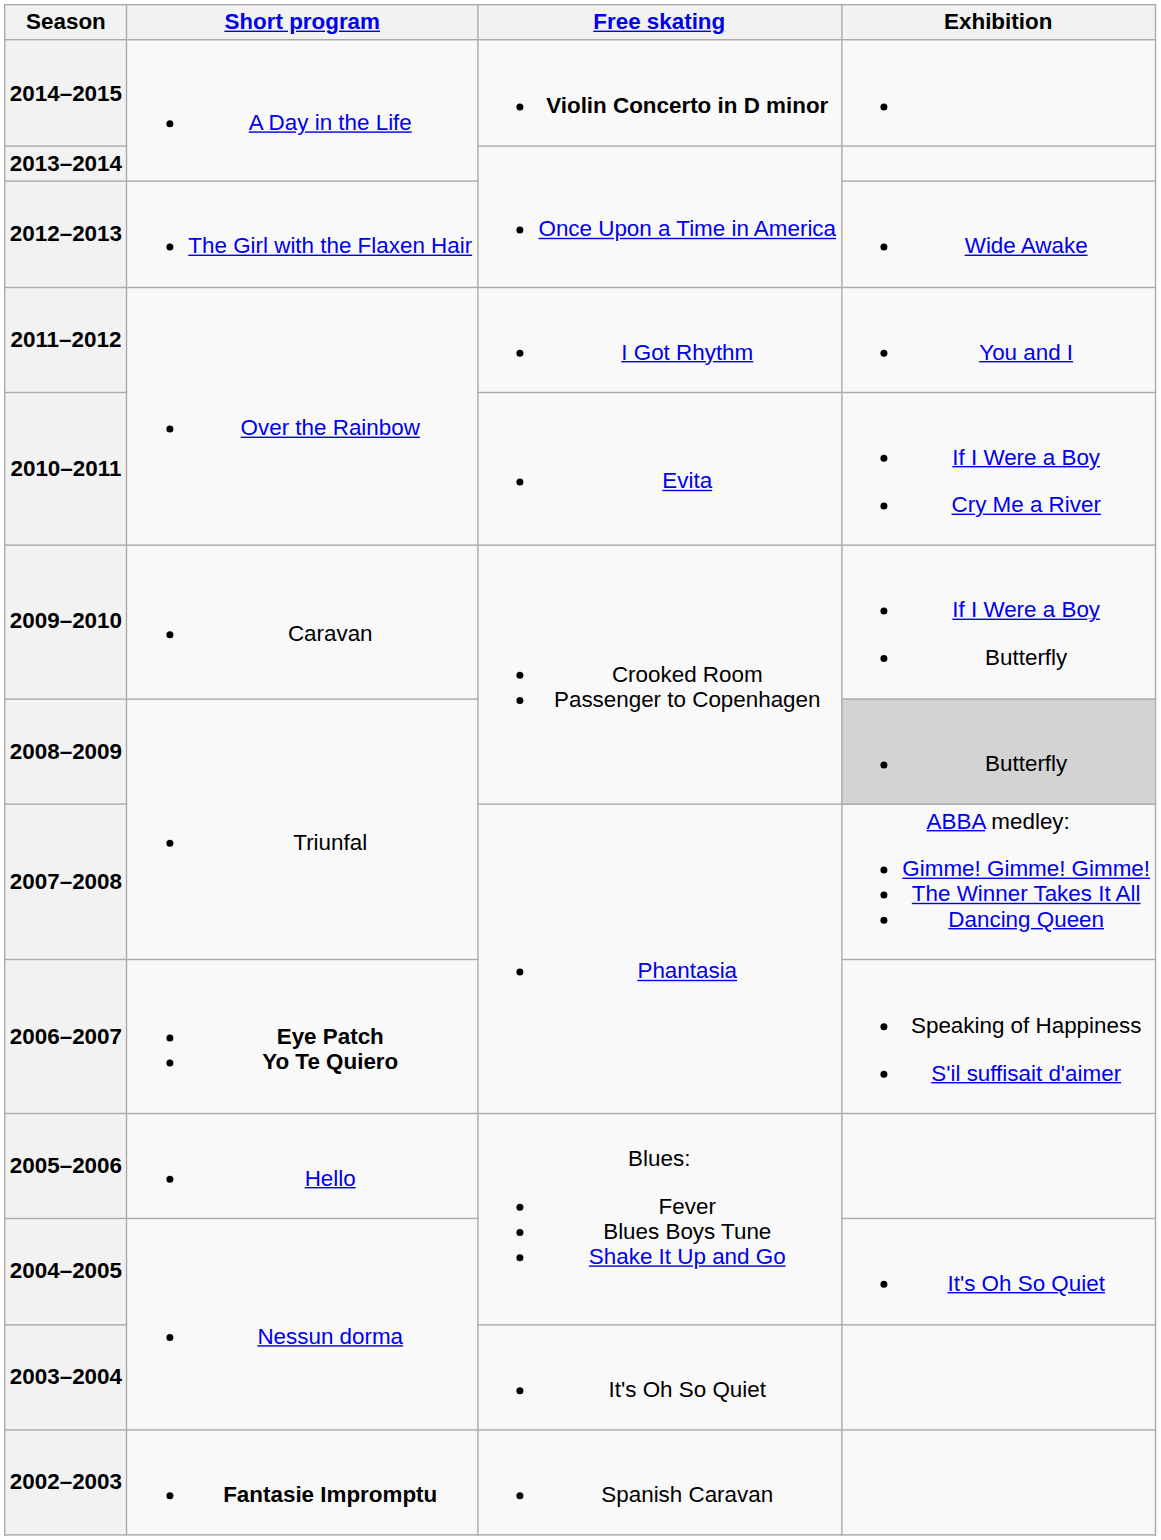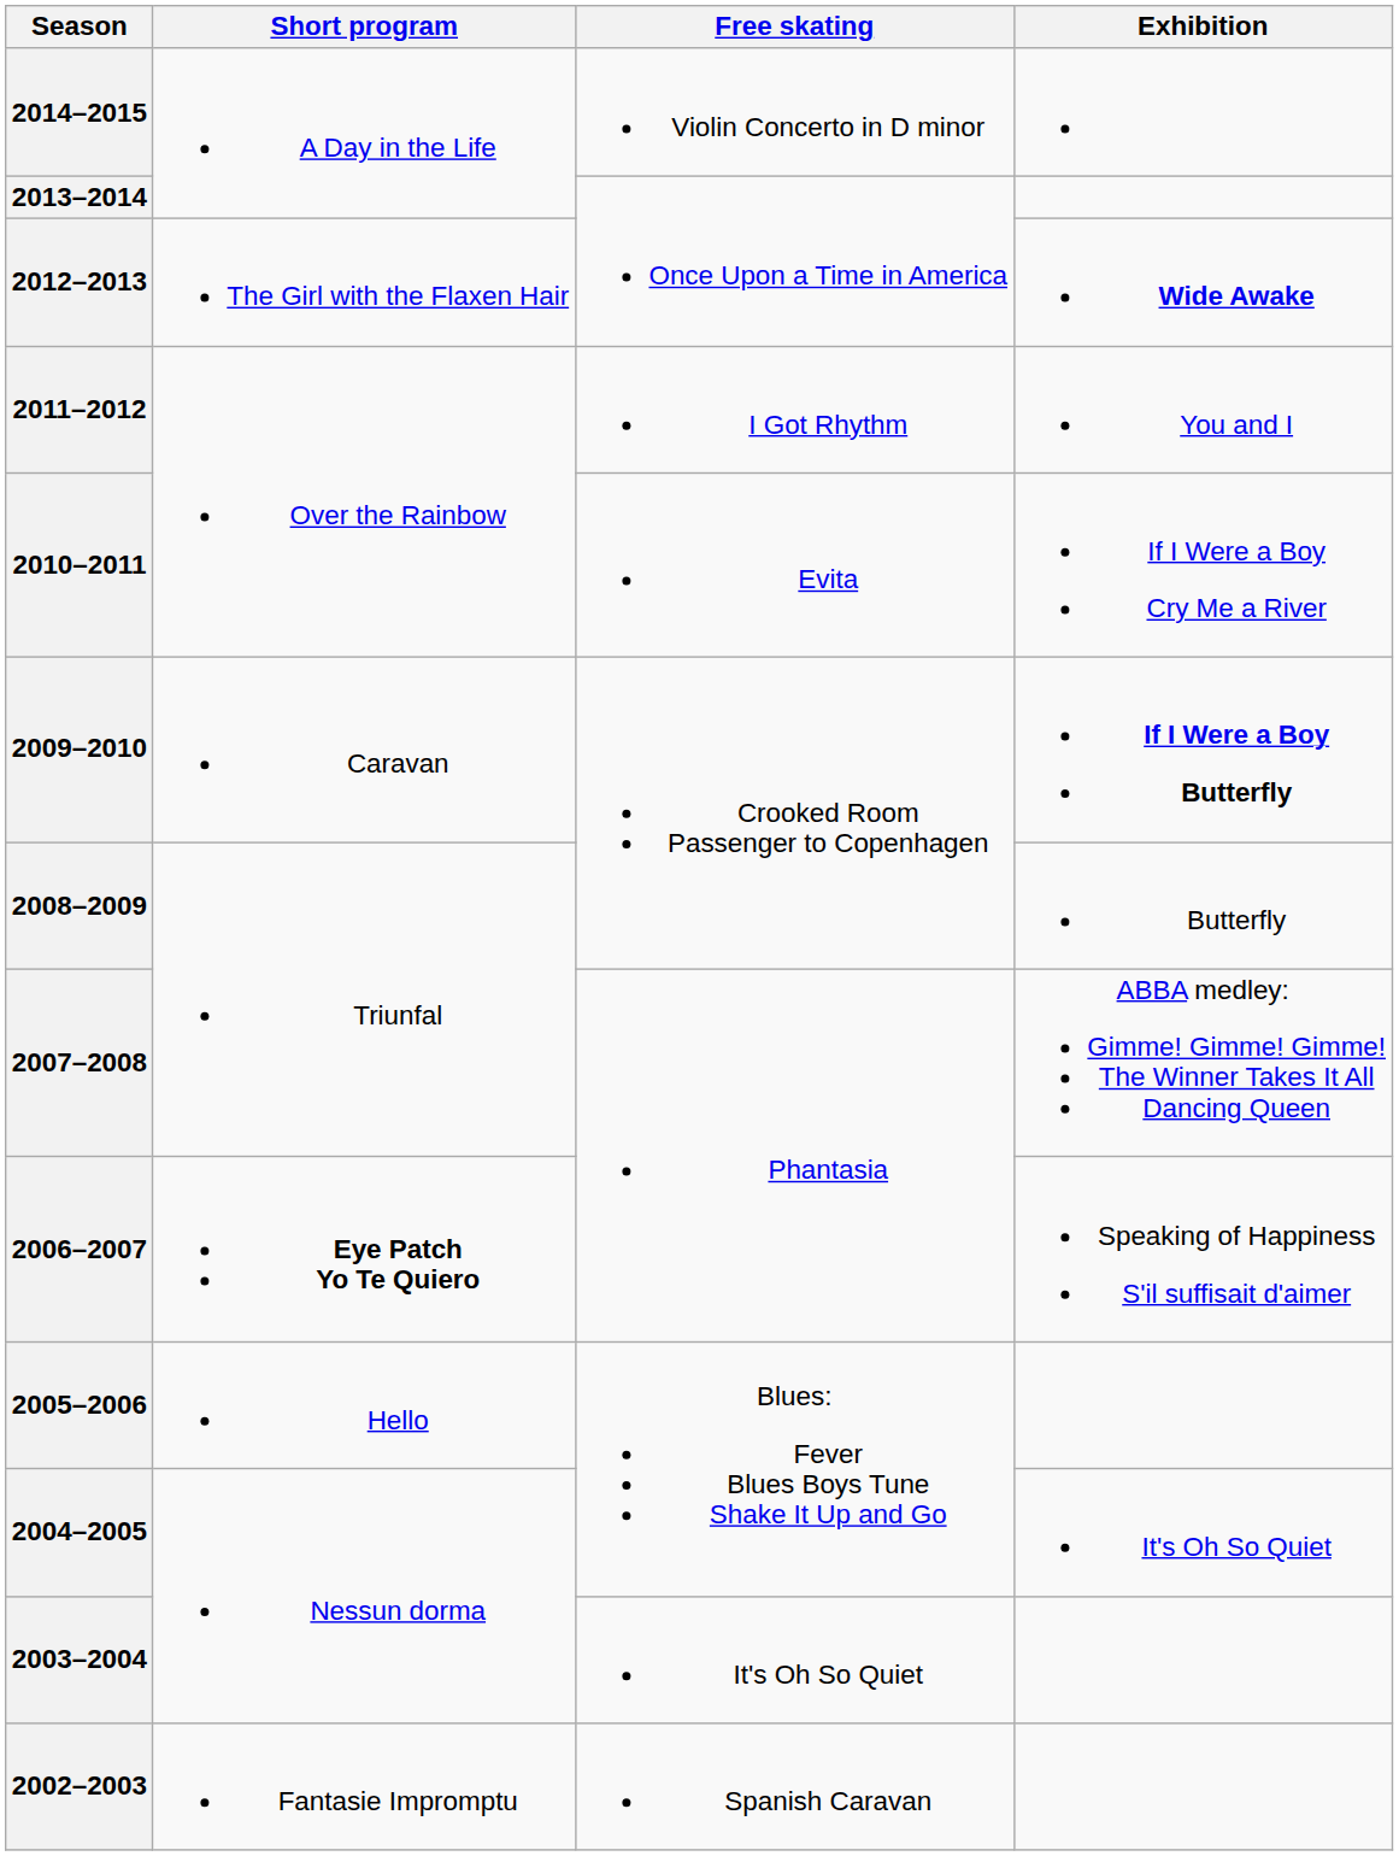2014–2015 | Free skating: bold -> normal
2012–2013 | Exhibition: normal -> bold
2009–2010 | Exhibition: normal -> bold
2008–2009 | Exhibition: lightgrey background -> no background
2002–2003 | Short program: bold -> normal
